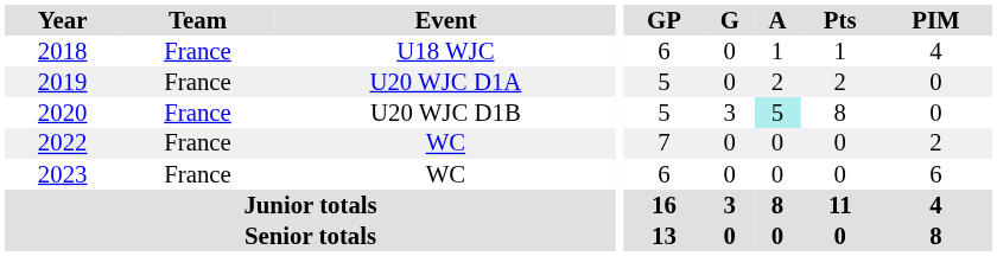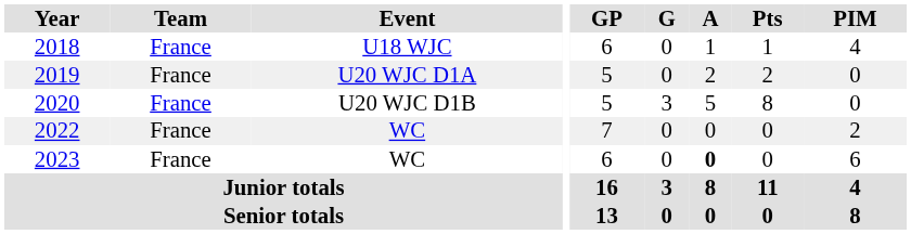2020 | A: paleturquoise background -> no background
2023 | A: normal -> bold
